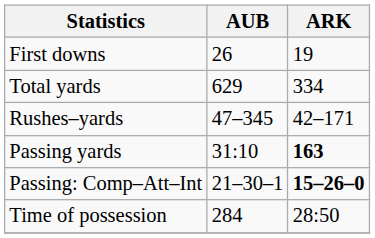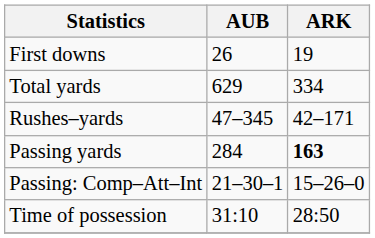Passing yards | AUB: 31:10 -> 284
Passing: Comp–Att–Int | ARK: bold -> normal
Time of possession | AUB: 284 -> 31:10
